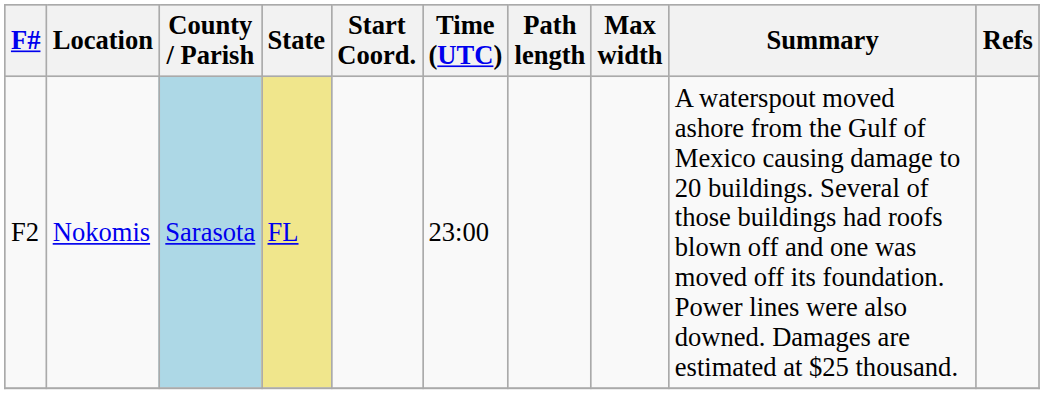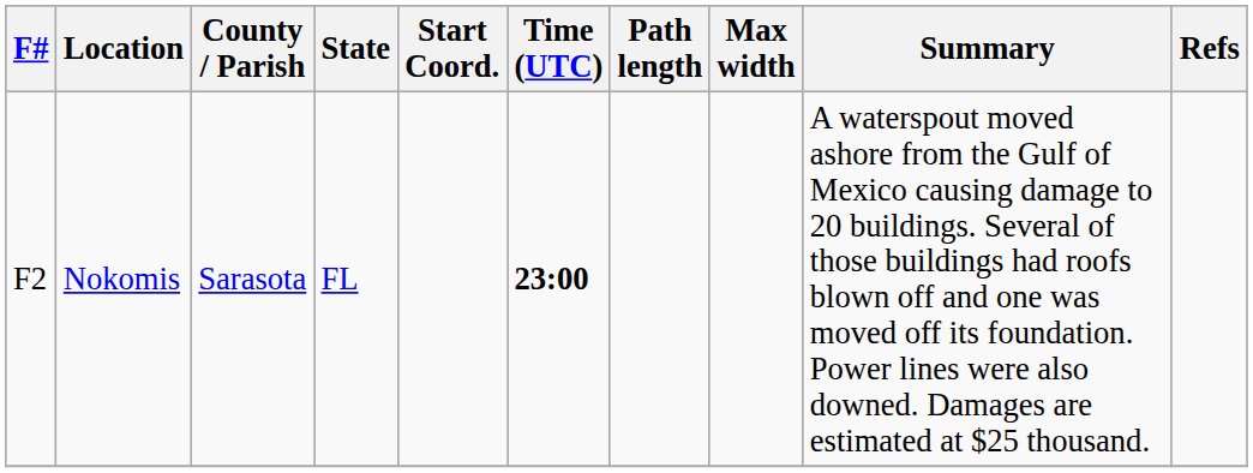Nokomis | County / Parish: lightblue background -> no background
Nokomis | State: khaki background -> no background
Nokomis | Time (UTC): normal -> bold
